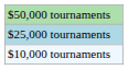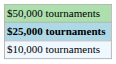row 2 | column 1: normal -> bold
